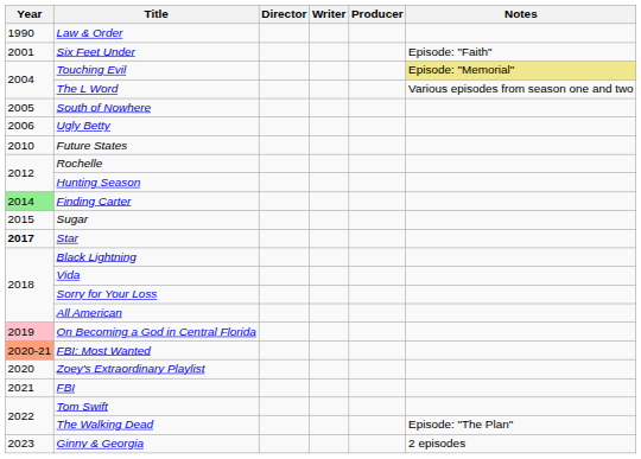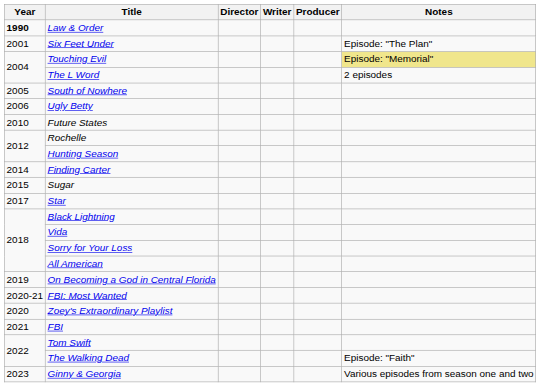Law & Order | Year: normal -> bold
Six Feet Under | Notes: Episode: "Faith" -> Episode: "The Plan"
The L Word | Notes: Various episodes from season one and two -> 2 episodes
Finding Carter | Year: lightgreen background -> no background
Star | Year: bold -> normal
On Becoming a God in Central Florida | Year: pink background -> no background
FBI: Most Wanted | Year: lightsalmon background -> no background
The Walking Dead | Notes: Episode: "The Plan" -> Episode: "Faith"
Ginny & Georgia | Notes: 2 episodes -> Various episodes from season one and two
